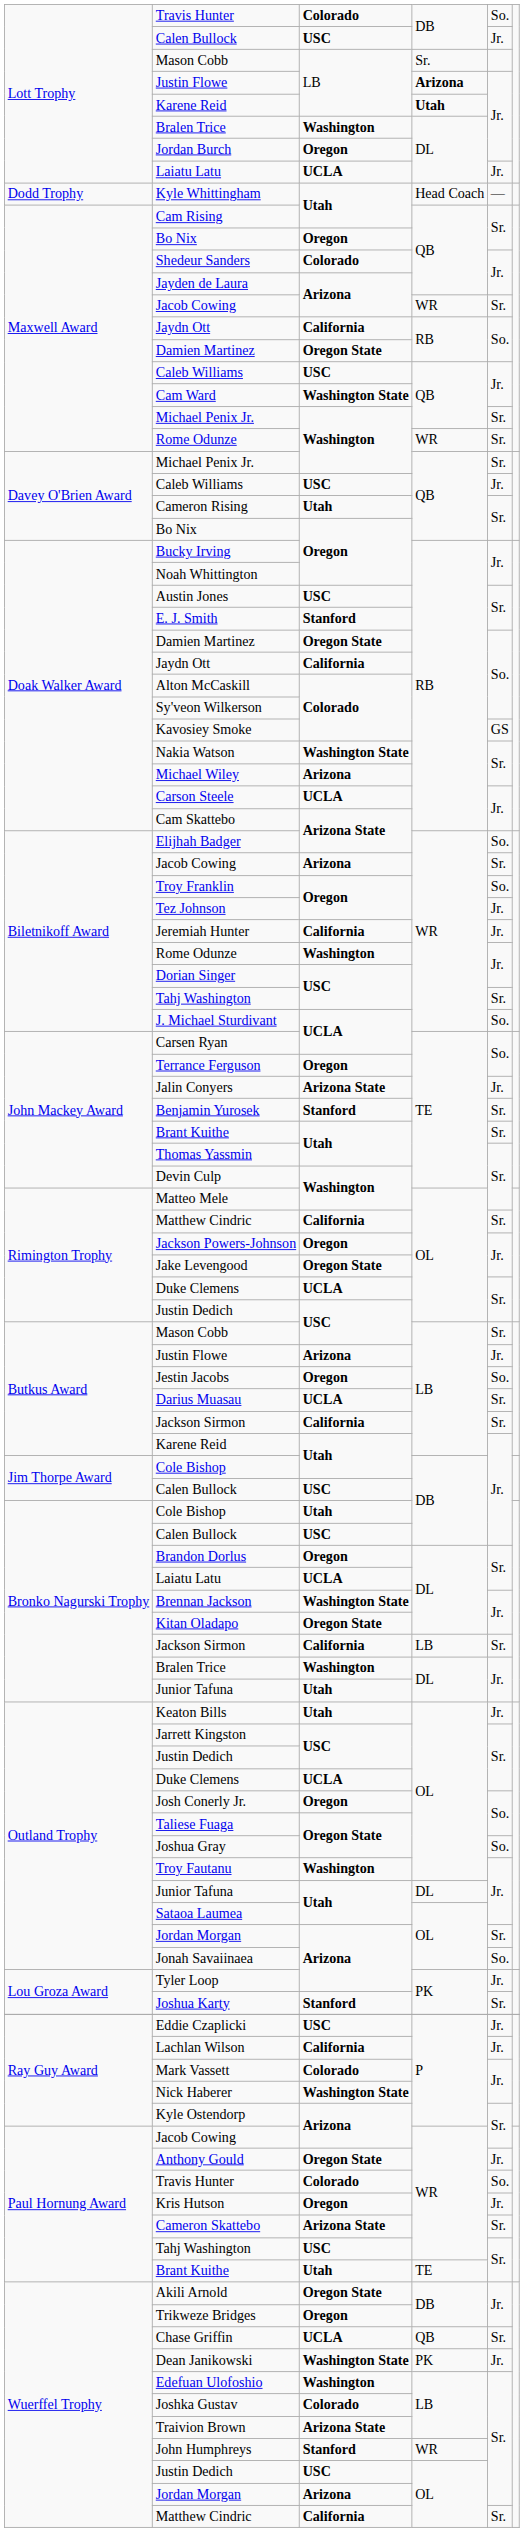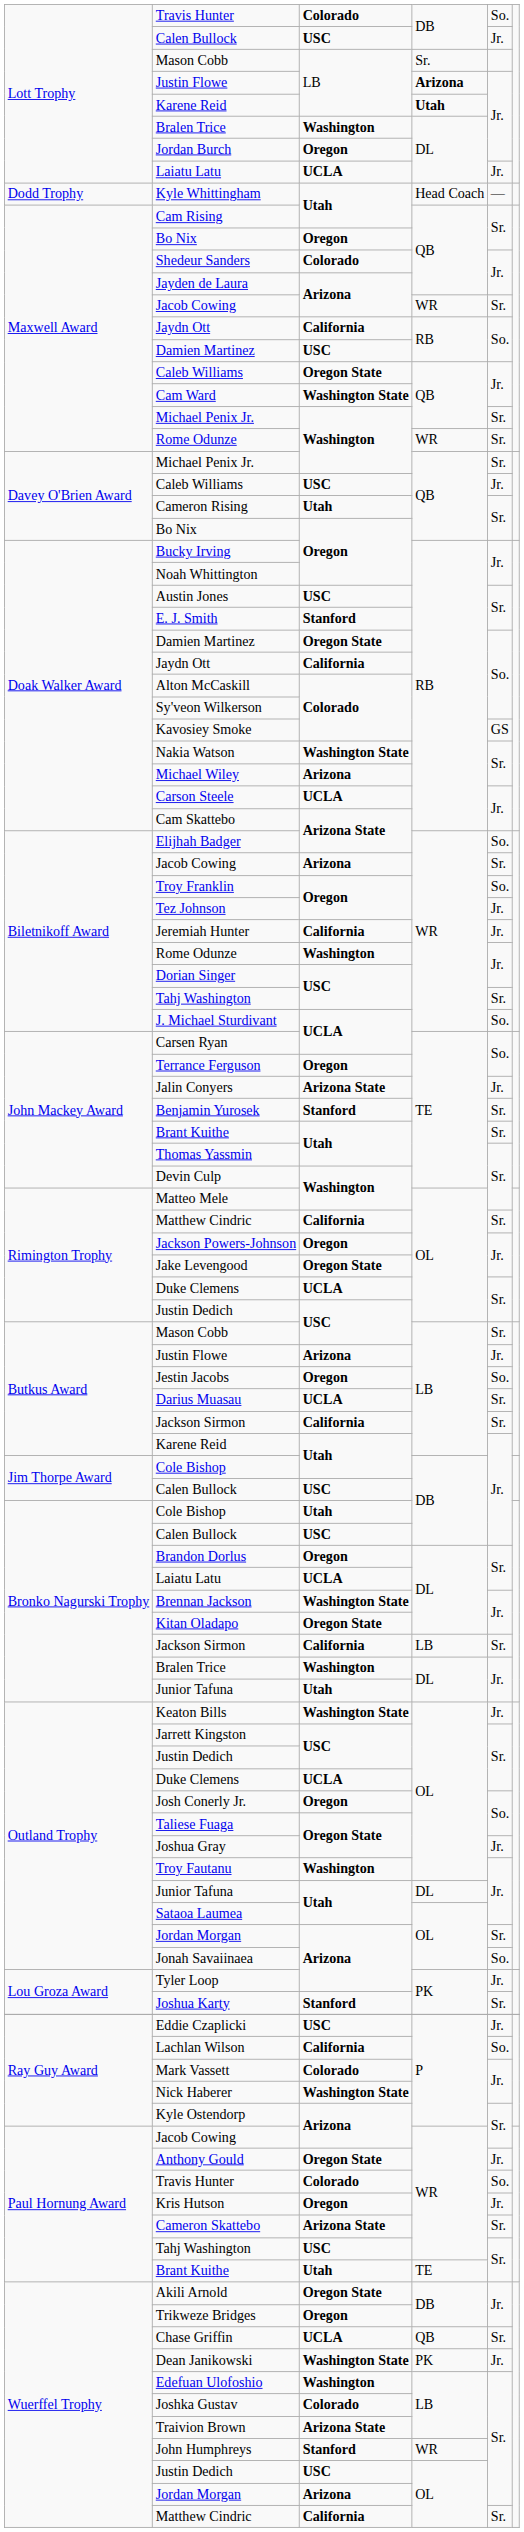Maxwell Award / Damien Martinez | column 3: Oregon State -> USC
Maxwell Award / Caleb Williams | column 3: USC -> Oregon State
Keaton Bills | column 3: Utah -> Washington State
Joshua Gray | column 5: So. -> Jr.
Lachlan Wilson | column 5: Jr. -> So.
